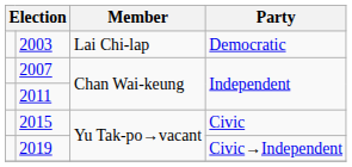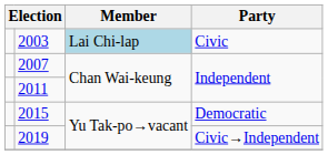2003 | Member: no background -> lightblue background
2003 | Party: Democratic -> Civic
2015 | Party: Civic -> Democratic
